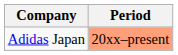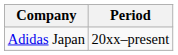Adidas Japan | Period: lightsalmon background -> no background
